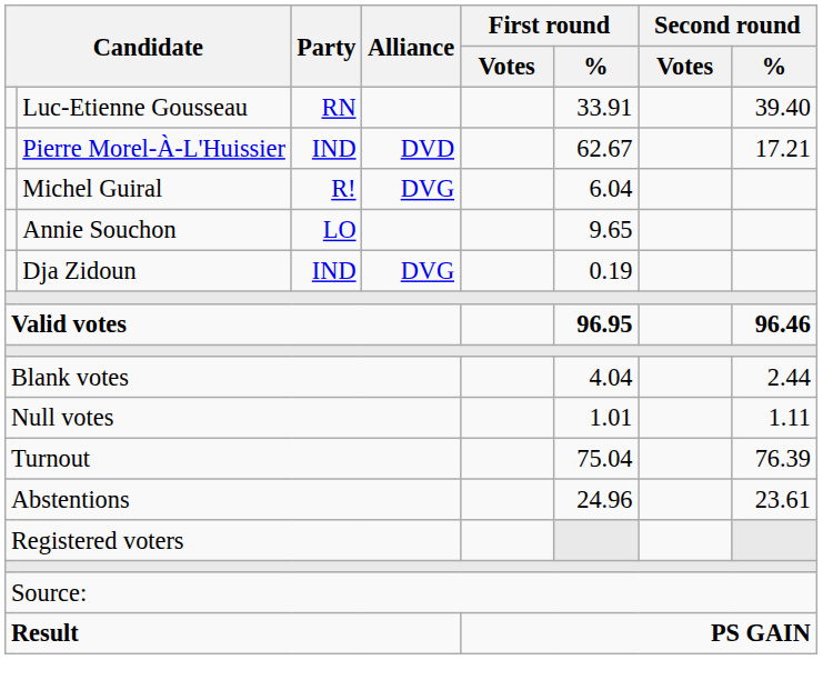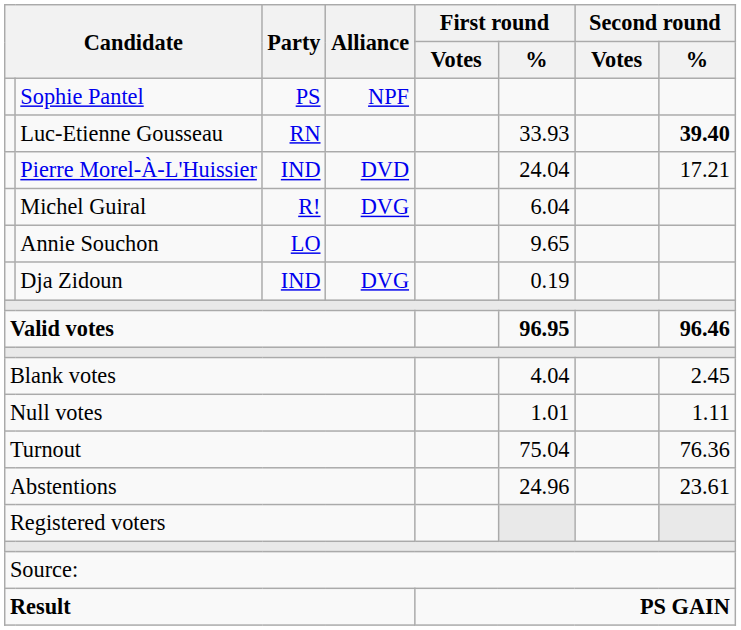+ row: Sophie Pantel | PS | NPF
Luc-Etienne Gousseau | First round / %: 33.91 -> 33.93
Luc-Etienne Gousseau | Second round / %: normal -> bold
Pierre Morel-À-L'Huissier | First round / %: 62.67 -> 24.04
Blank votes | Second round / %: 2.44 -> 2.45
Turnout | Second round / %: 76.39 -> 76.36
